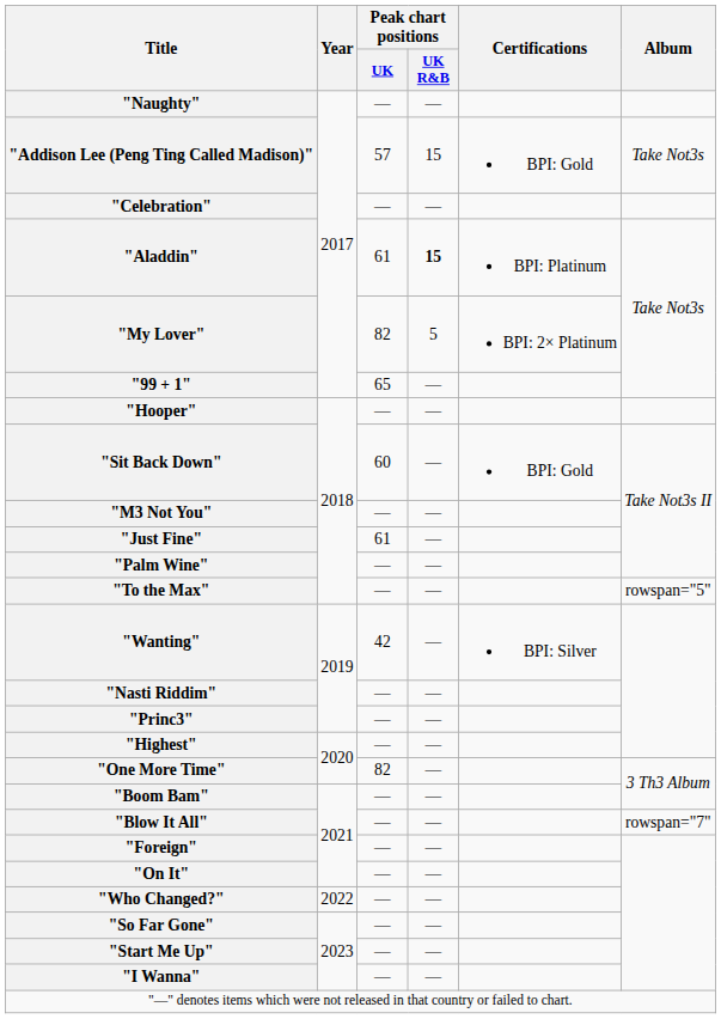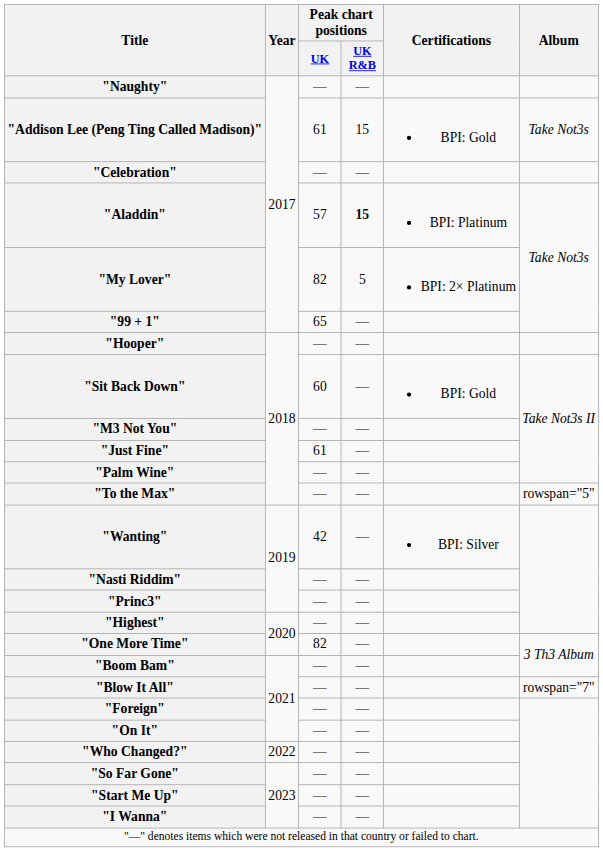"Addison Lee (Peng Ting Called Madison)" | Peak chart positions / UK: 57 -> 61
"Aladdin" | Peak chart positions / UK: 61 -> 57
